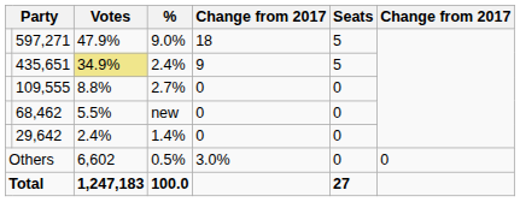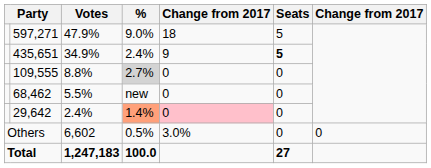435,651 | Votes: khaki background -> no background
435,651 | Seats: normal -> bold
109,555 | %: no background -> lightgrey background
29,642 | %: no background -> lightsalmon background
29,642 | column 5: no background -> pink background
